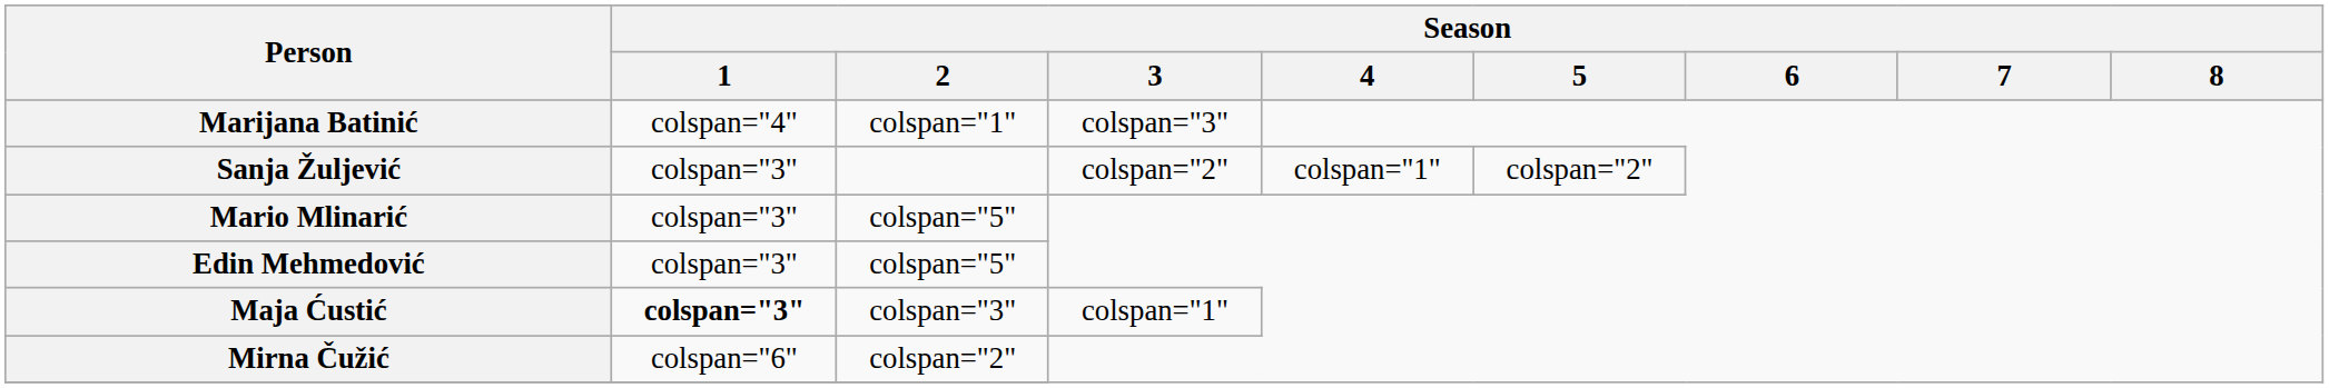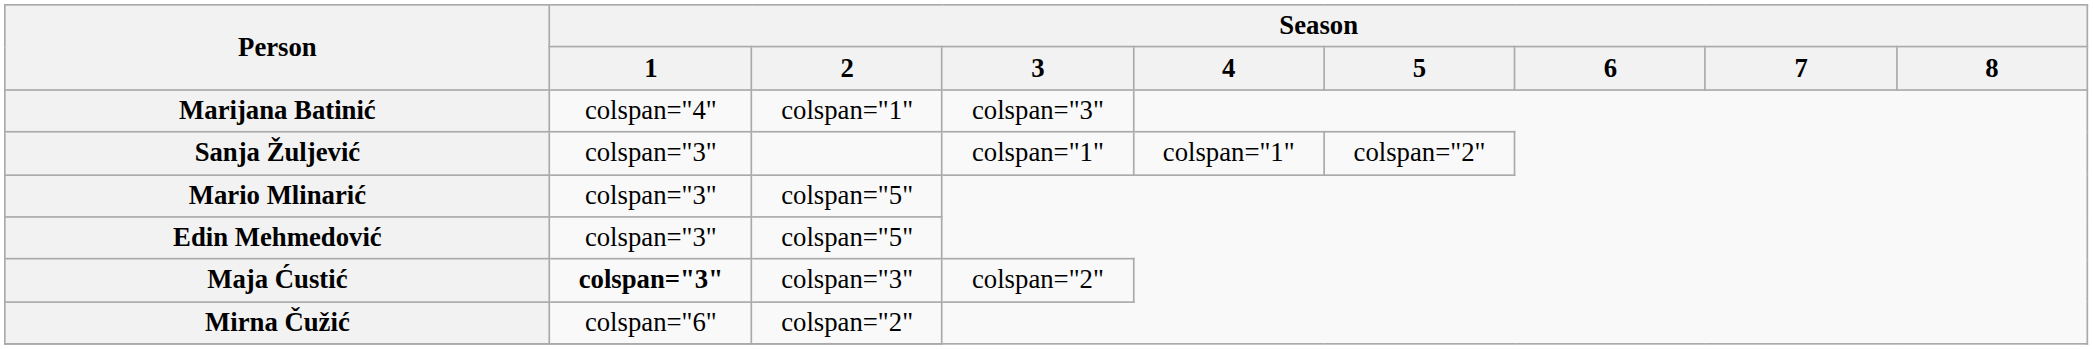Sanja Žuljević | Season / 3: colspan="2" -> colspan="1"
Maja Ćustić | Season / 3: colspan="1" -> colspan="2"
